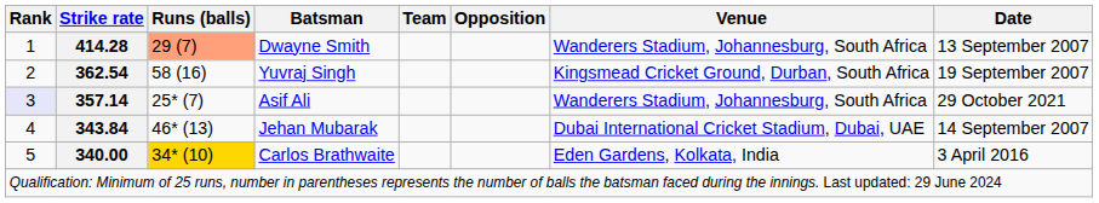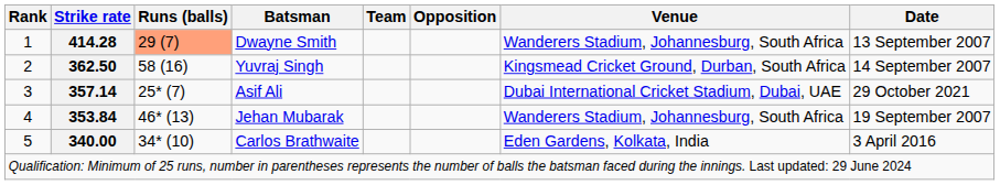Yuvraj Singh | Strike rate: 362.54 -> 362.50
Yuvraj Singh | Date: 19 September 2007 -> 14 September 2007
Asif Ali | Rank: lavender background -> no background
Asif Ali | Venue: Wanderers Stadium, Johannesburg, South Africa -> Dubai International Cricket Stadium, Dubai, UAE
Jehan Mubarak | Strike rate: 343.84 -> 353.84
Jehan Mubarak | Venue: Dubai International Cricket Stadium, Dubai, UAE -> Wanderers Stadium, Johannesburg, South Africa
Jehan Mubarak | Date: 14 September 2007 -> 19 September 2007
Carlos Brathwaite | Runs (balls): gold background -> no background
